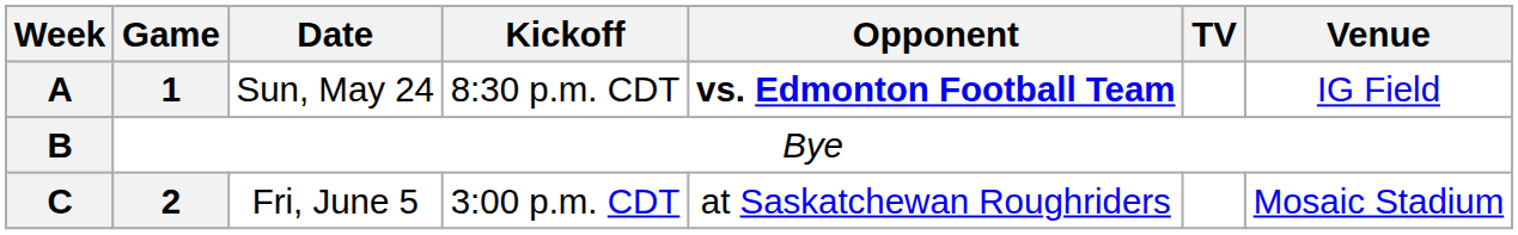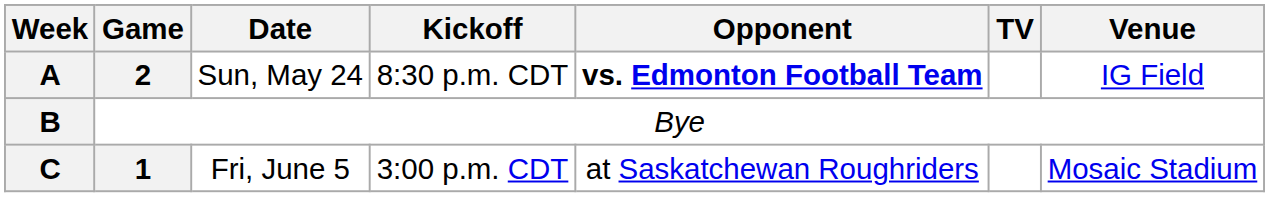A | Game: 1 -> 2
C | Game: 2 -> 1
